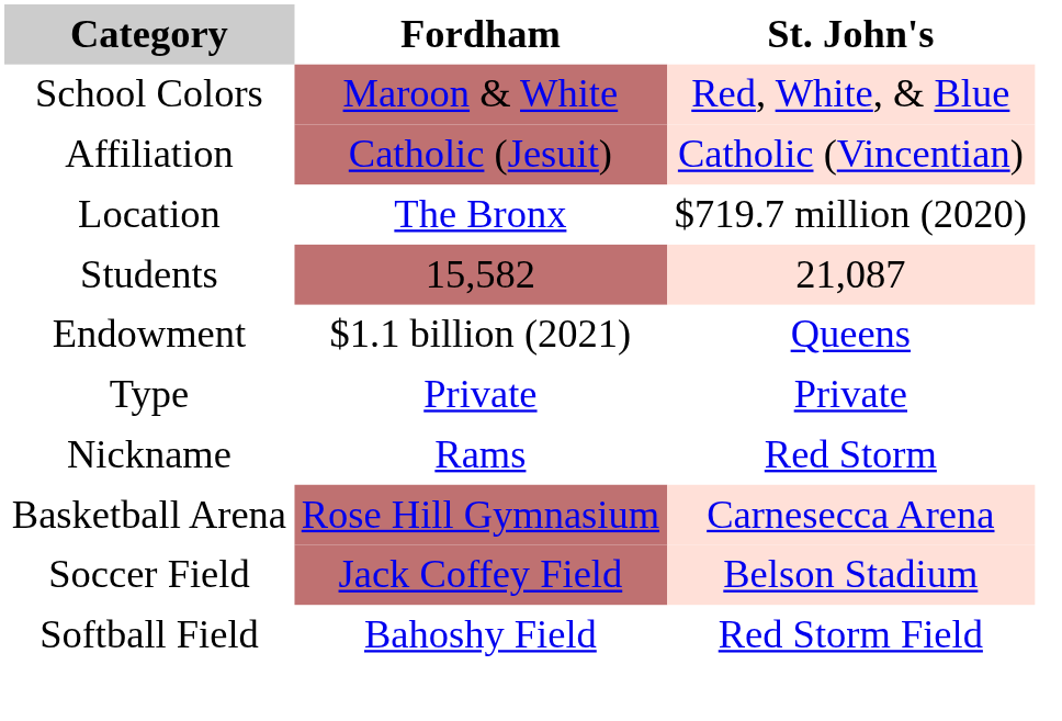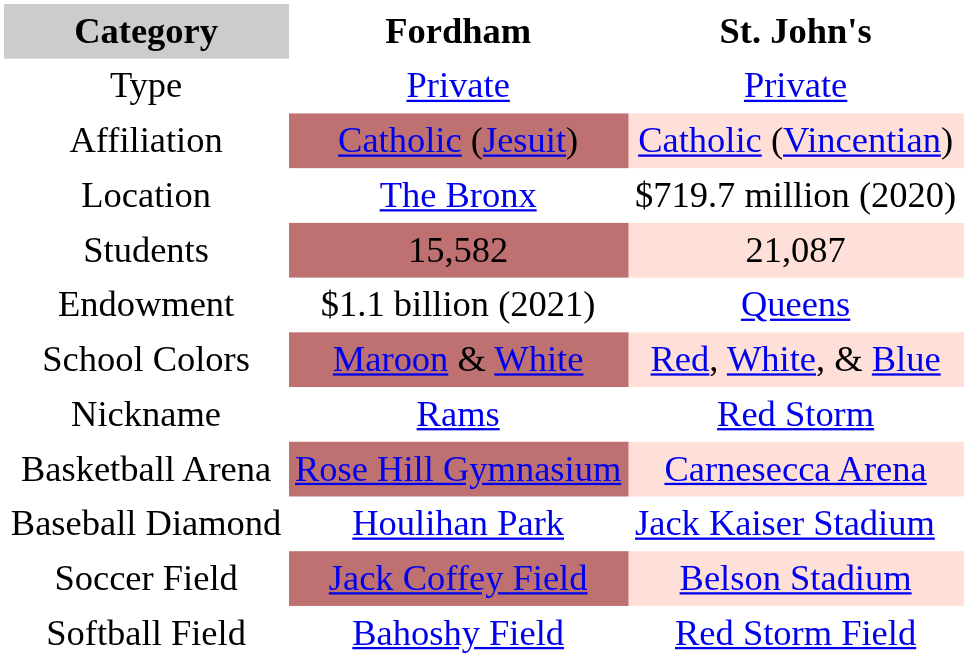rows swapped: Type <-> School Colors
+ row: Baseball Diamond | Houlihan Park | Jack Kaiser Stadium
